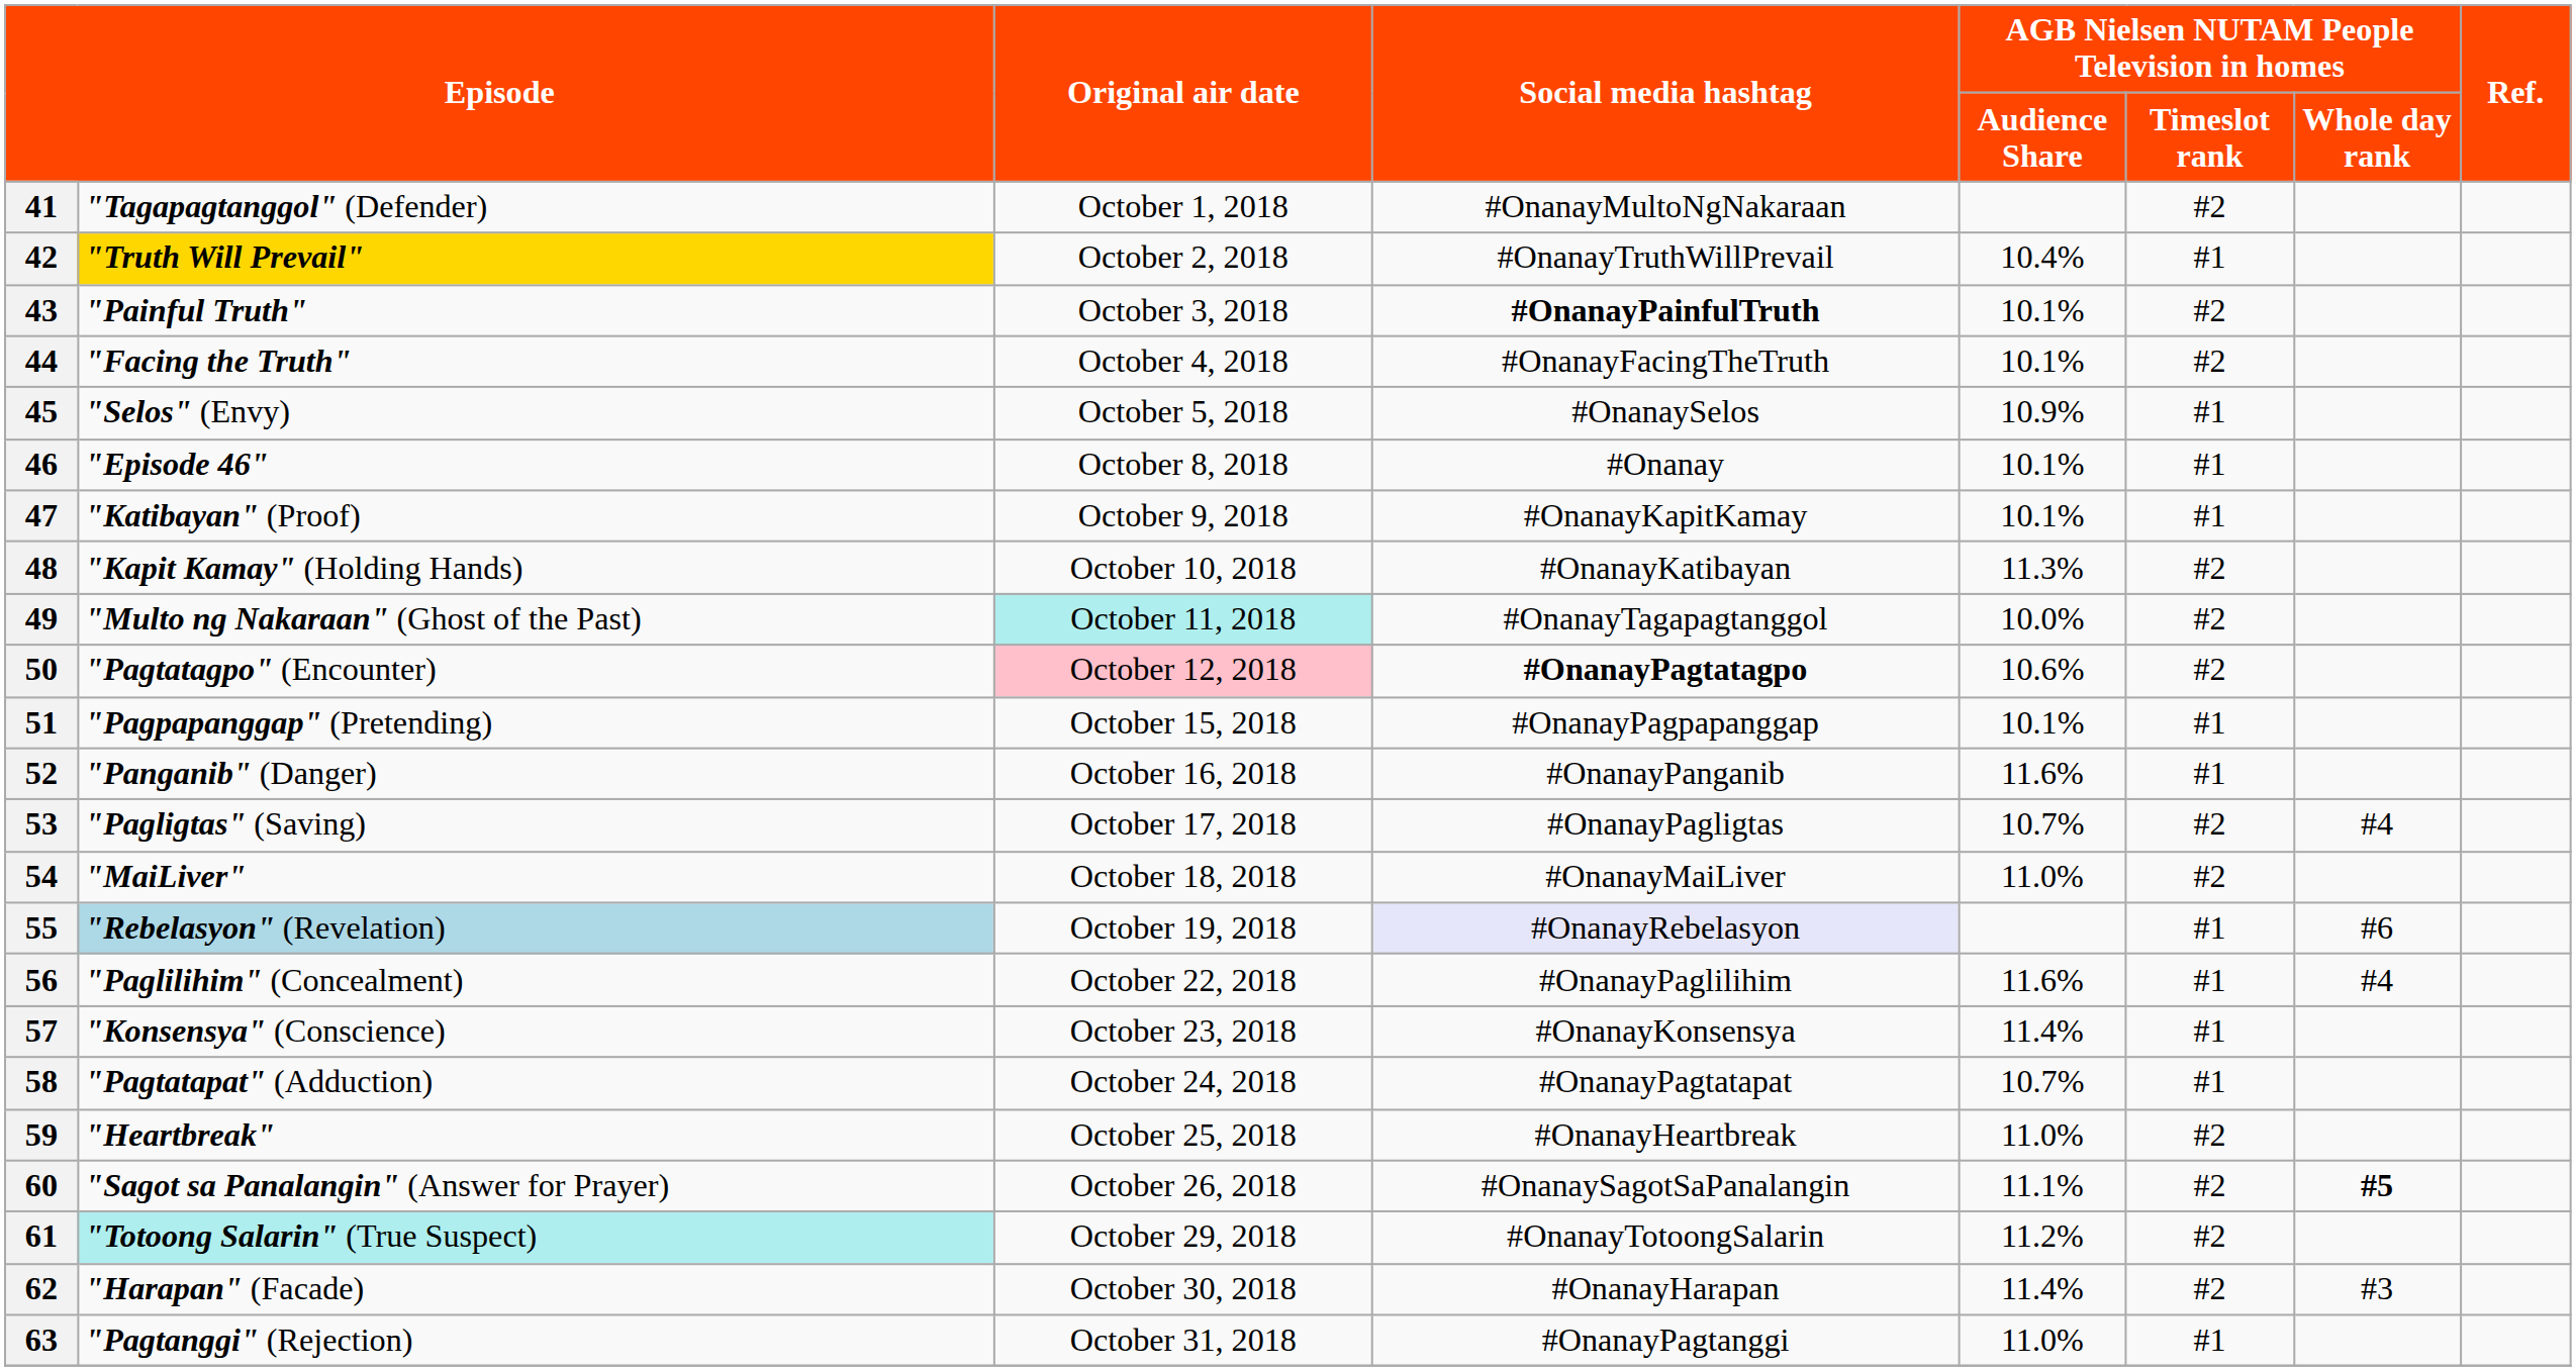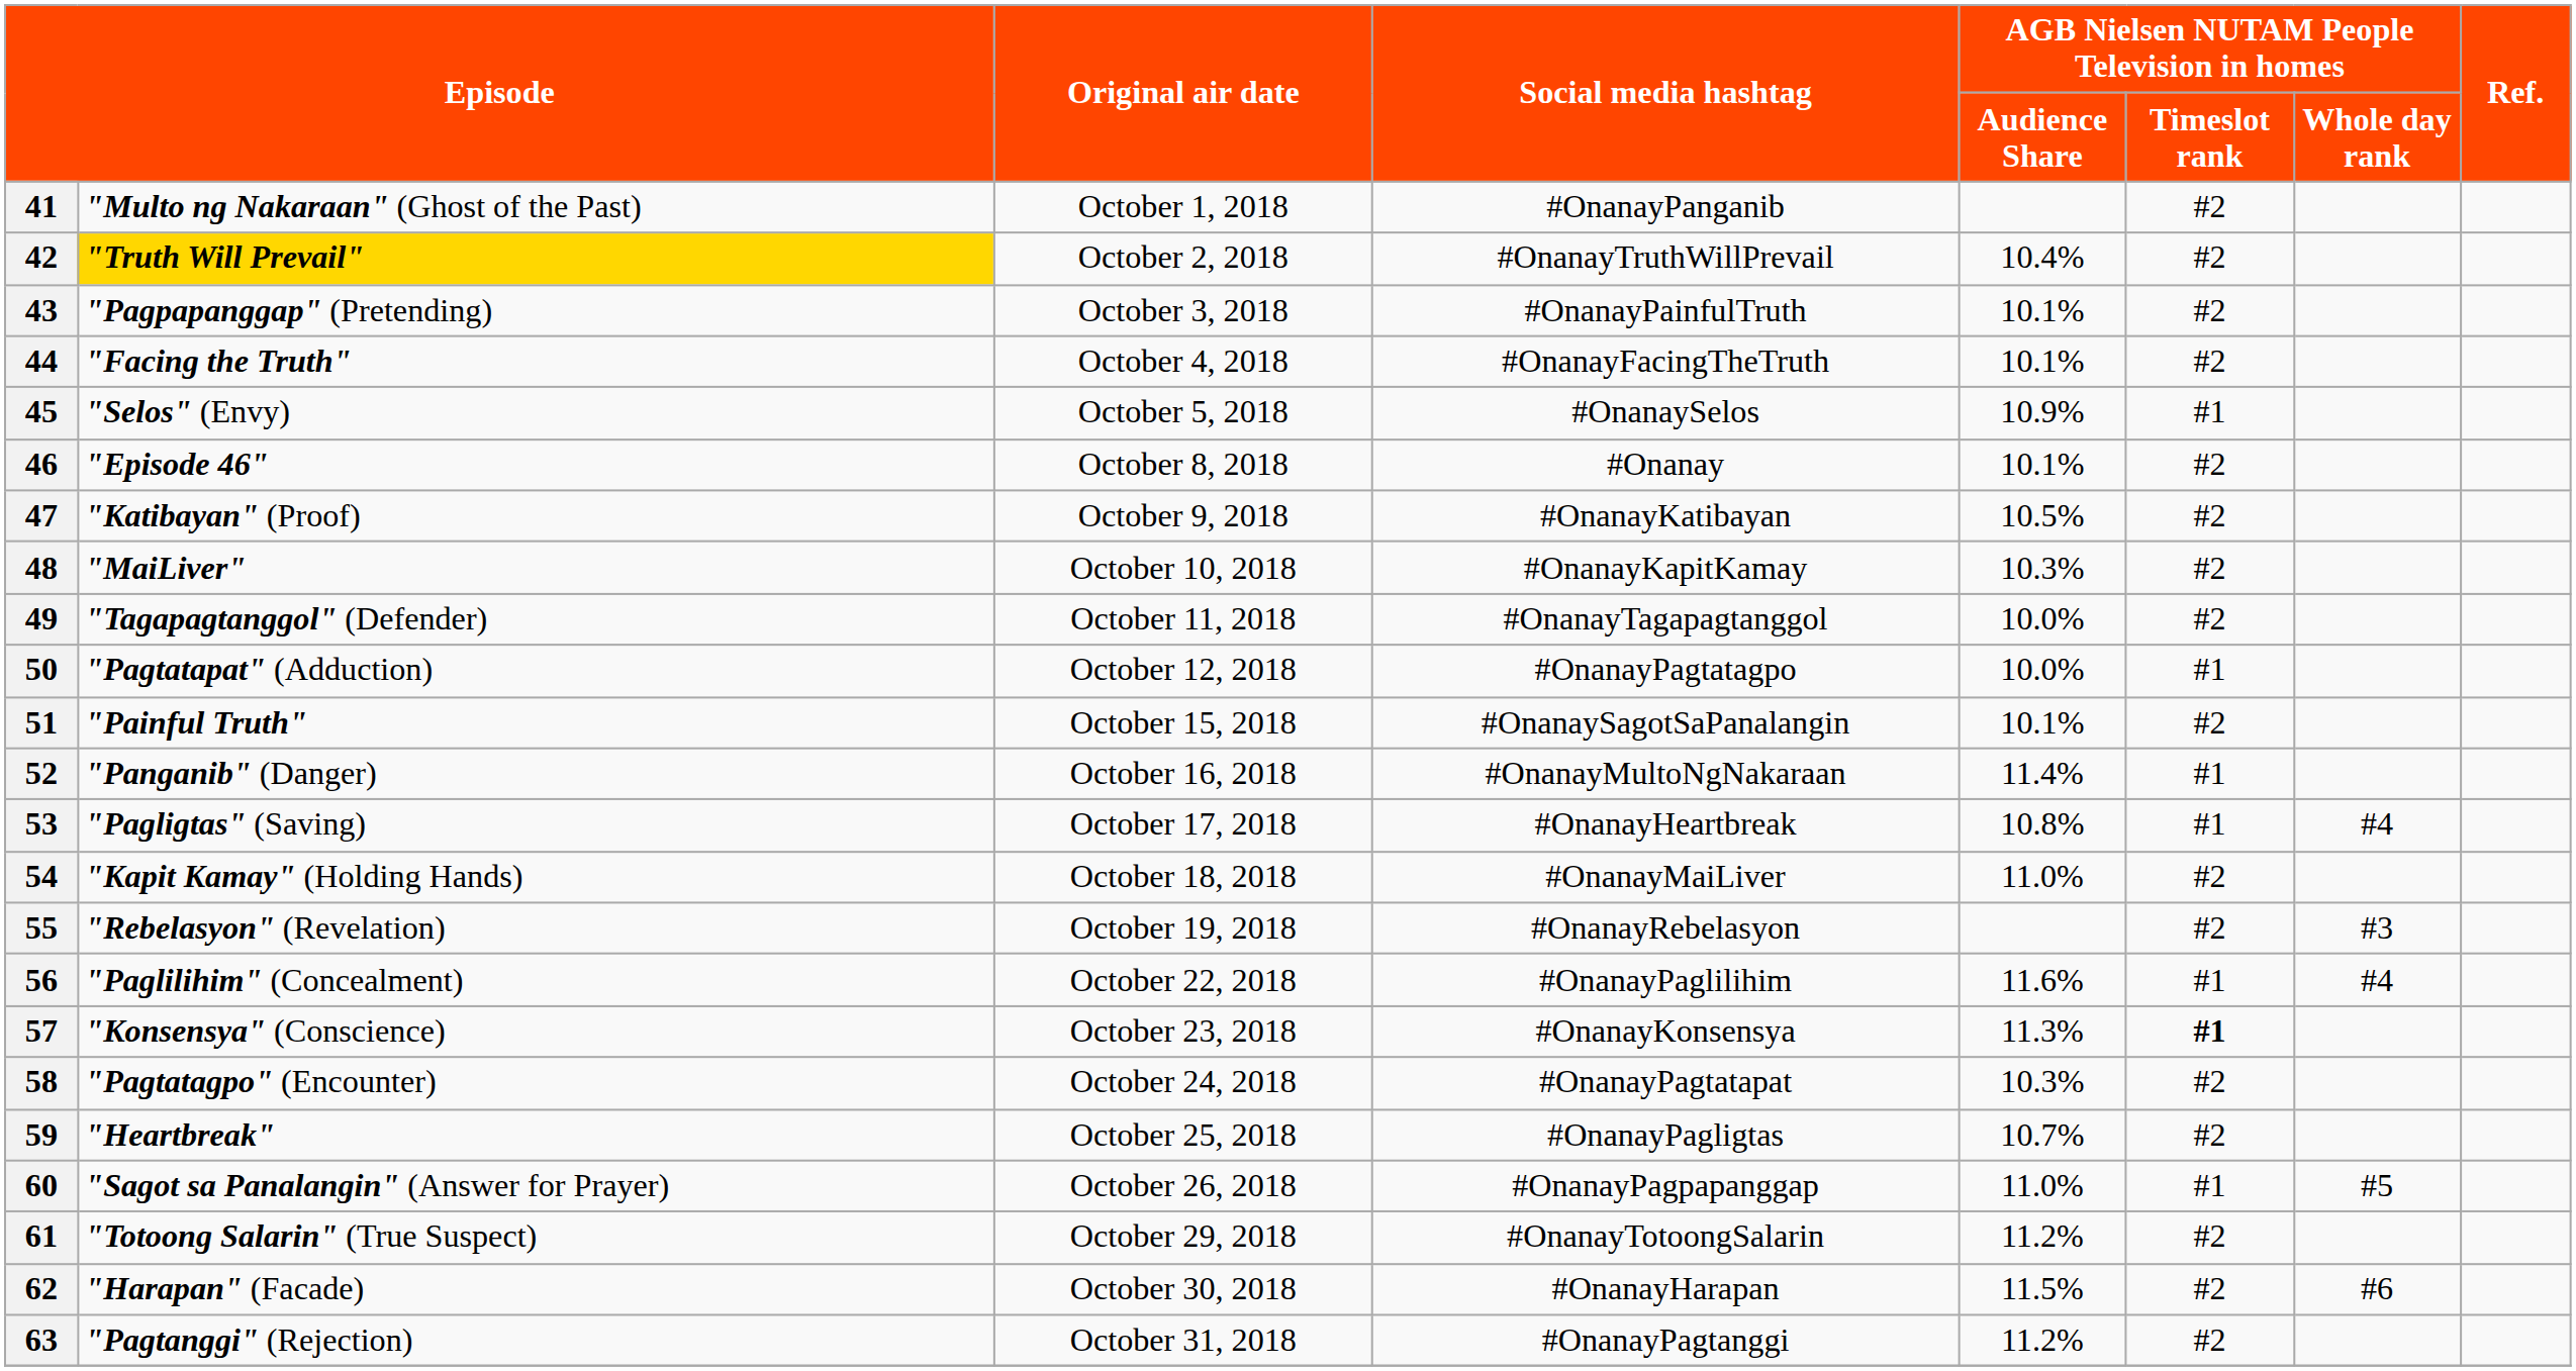41 | column 2: "Tagapagtanggol" (Defender) -> "Multo ng Nakaraan" (Ghost of the Past)
41 | Social media hashtag: #OnanayMultoNgNakaraan -> #OnanayPanganib
42 | AGB Nielsen NUTAM People Television in homes / Timeslot rank: #1 -> #2
43 | column 2: "Painful Truth" -> "Pagpapanggap" (Pretending)
43 | Social media hashtag: bold -> normal
46 | AGB Nielsen NUTAM People Television in homes / Timeslot rank: #1 -> #2
47 | Social media hashtag: #OnanayKapitKamay -> #OnanayKatibayan
47 | column 5: 10.1% -> 10.5%
47 | AGB Nielsen NUTAM People Television in homes / Timeslot rank: #1 -> #2
48 | column 2: "Kapit Kamay" (Holding Hands) -> "MaiLiver"
48 | Social media hashtag: #OnanayKatibayan -> #OnanayKapitKamay
48 | column 5: 11.3% -> 10.3%
49 | column 2: "Multo ng Nakaraan" (Ghost of the Past) -> "Tagapagtanggol" (Defender)
49 | Original air date: paleturquoise background -> no background
50 | column 2: "Pagtatagpo" (Encounter) -> "Pagtatapat" (Adduction)
50 | Original air date: pink background -> no background
50 | Social media hashtag: bold -> normal
50 | column 5: 10.6% -> 10.0%
50 | AGB Nielsen NUTAM People Television in homes / Timeslot rank: #2 -> #1
51 | column 2: "Pagpapanggap" (Pretending) -> "Painful Truth"
51 | Social media hashtag: #OnanayPagpapanggap -> #OnanaySagotSaPanalangin
51 | AGB Nielsen NUTAM People Television in homes / Timeslot rank: #1 -> #2
52 | Social media hashtag: #OnanayPanganib -> #OnanayMultoNgNakaraan
52 | column 5: 11.6% -> 11.4%
53 | Social media hashtag: #OnanayPagligtas -> #OnanayHeartbreak
53 | column 5: 10.7% -> 10.8%
53 | AGB Nielsen NUTAM People Television in homes / Timeslot rank: #2 -> #1
54 | column 2: "MaiLiver" -> "Kapit Kamay" (Holding Hands)
55 | column 2: lightblue background -> no background
55 | Social media hashtag: lavender background -> no background
55 | AGB Nielsen NUTAM People Television in homes / Timeslot rank: #1 -> #2
55 | column 7: #6 -> #3
57 | column 5: 11.4% -> 11.3%
57 | AGB Nielsen NUTAM People Television in homes / Timeslot rank: normal -> bold
58 | column 2: "Pagtatapat" (Adduction) -> "Pagtatagpo" (Encounter)
58 | column 5: 10.7% -> 10.3%
58 | AGB Nielsen NUTAM People Television in homes / Timeslot rank: #1 -> #2
59 | Social media hashtag: #OnanayHeartbreak -> #OnanayPagligtas
59 | column 5: 11.0% -> 10.7%
60 | Social media hashtag: #OnanaySagotSaPanalangin -> #OnanayPagpapanggap
60 | column 5: 11.1% -> 11.0%
60 | AGB Nielsen NUTAM People Television in homes / Timeslot rank: #2 -> #1
60 | column 7: bold -> normal
61 | column 2: paleturquoise background -> no background
62 | column 5: 11.4% -> 11.5%
62 | column 7: #3 -> #6
63 | column 5: 11.0% -> 11.2%
63 | AGB Nielsen NUTAM People Television in homes / Timeslot rank: #1 -> #2
